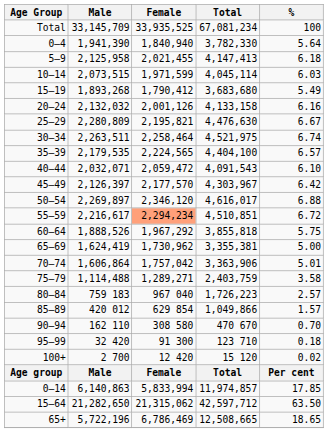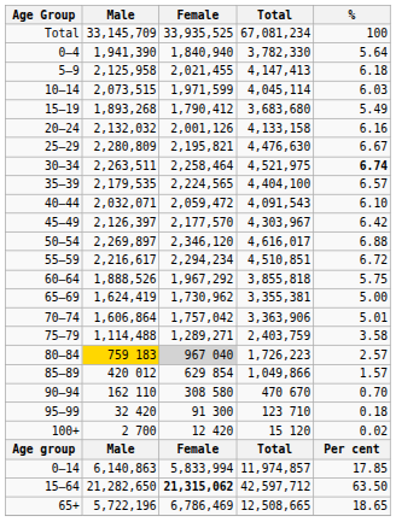30–34 | %: normal -> bold
55–59 | Female: lightsalmon background -> no background
80–84 | Male: no background -> gold background
80–84 | Female: no background -> lightgrey background
15–64 | Female: normal -> bold
